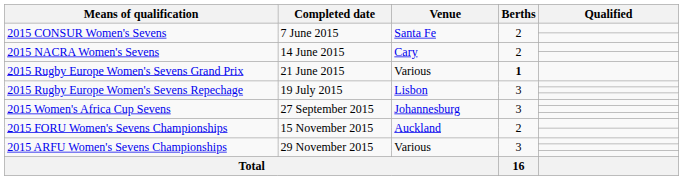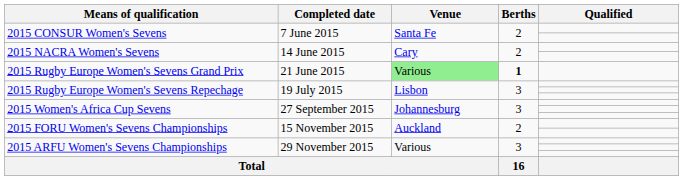2015 Rugby Europe Women's Sevens Grand Prix | Venue: no background -> lightgreen background
